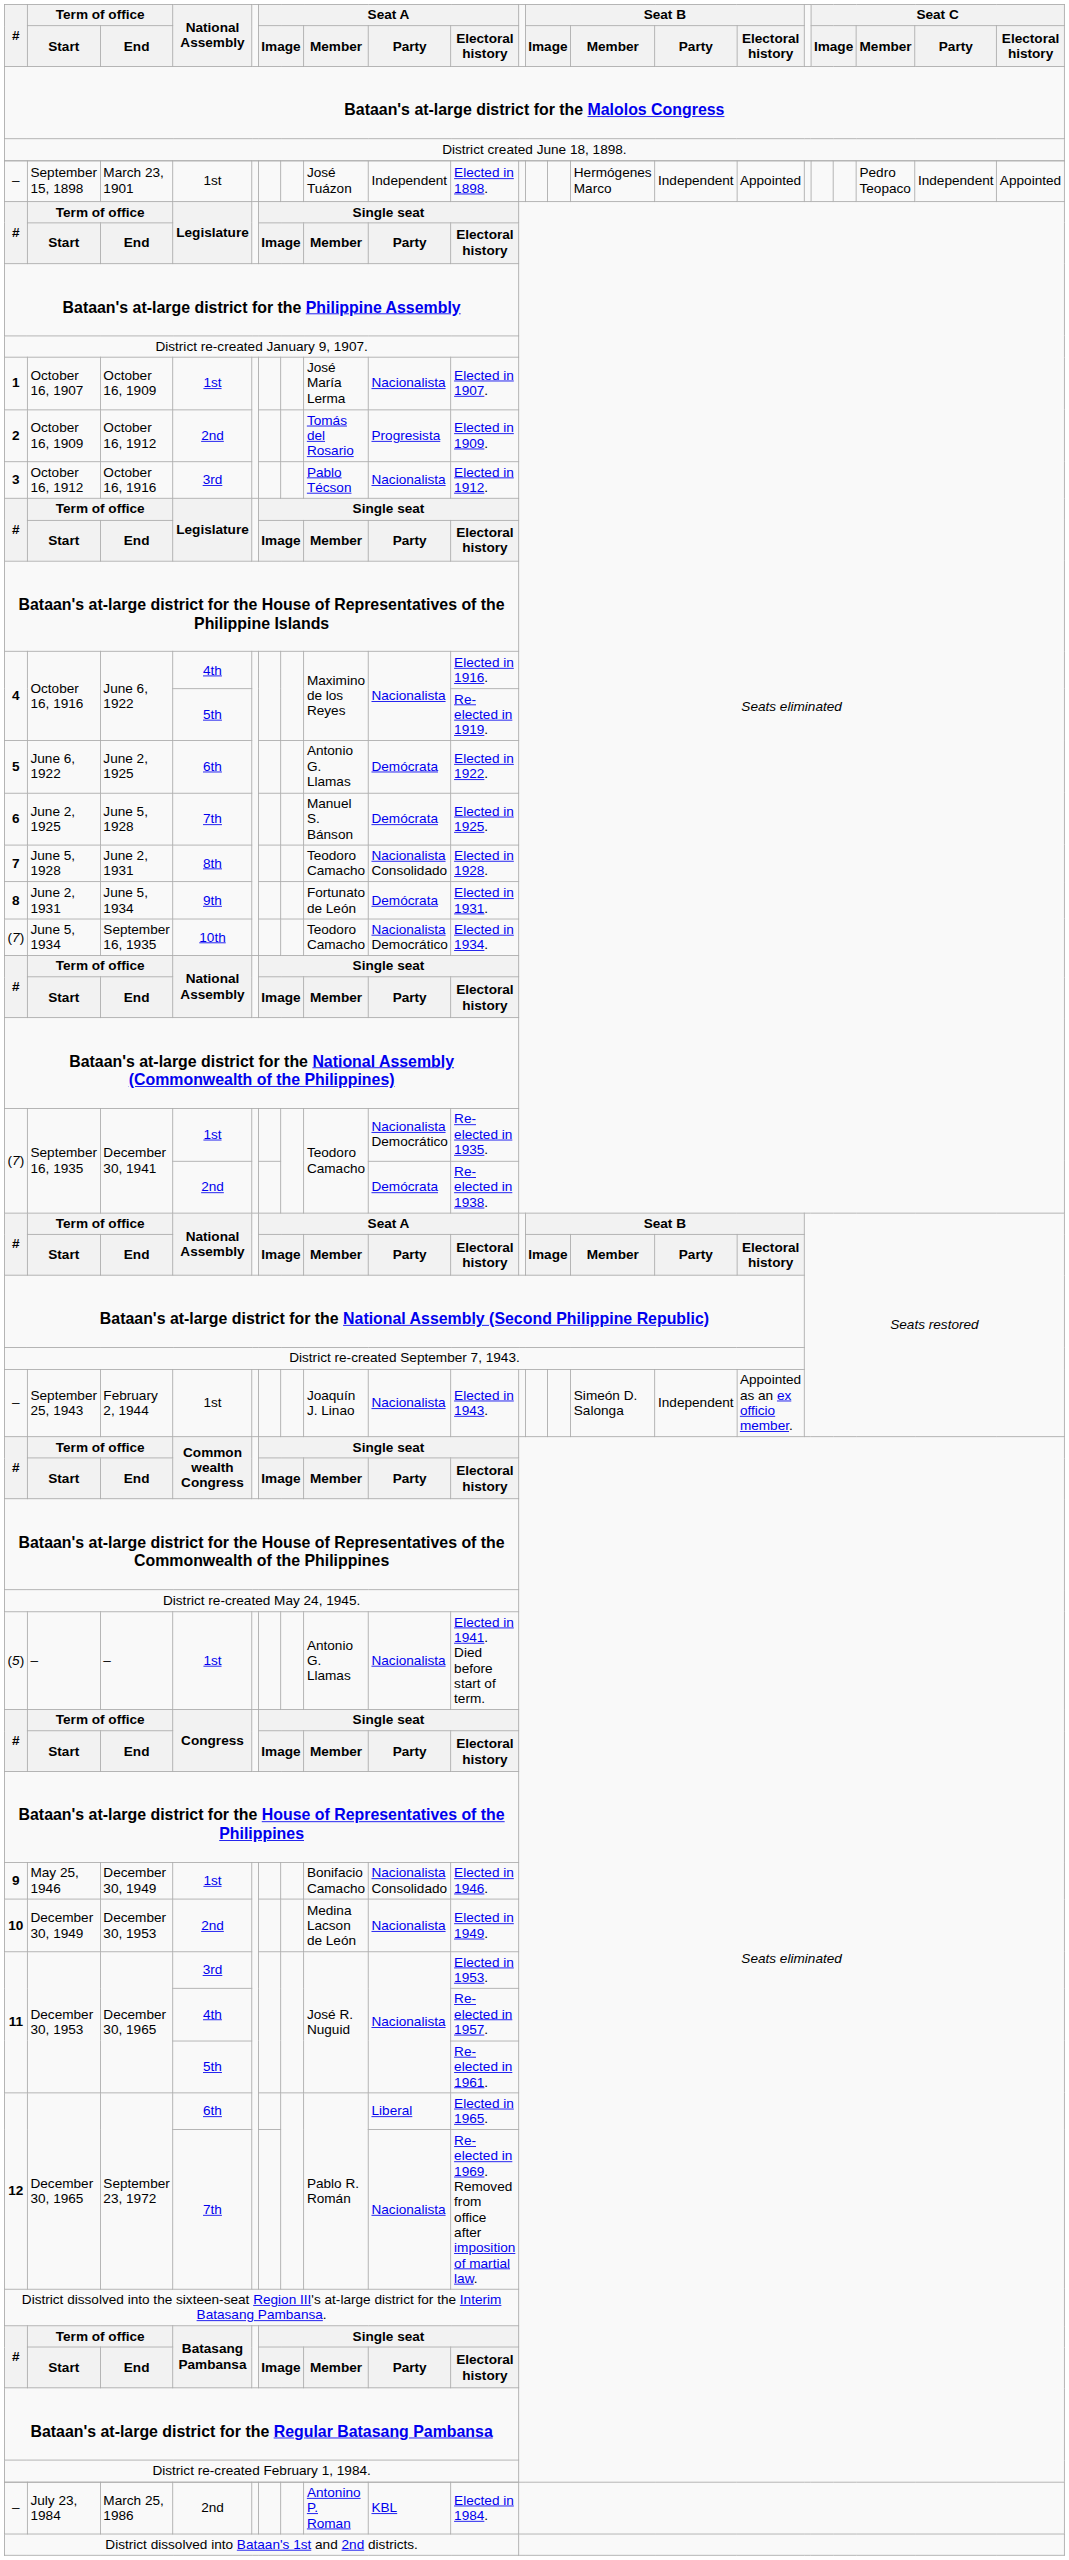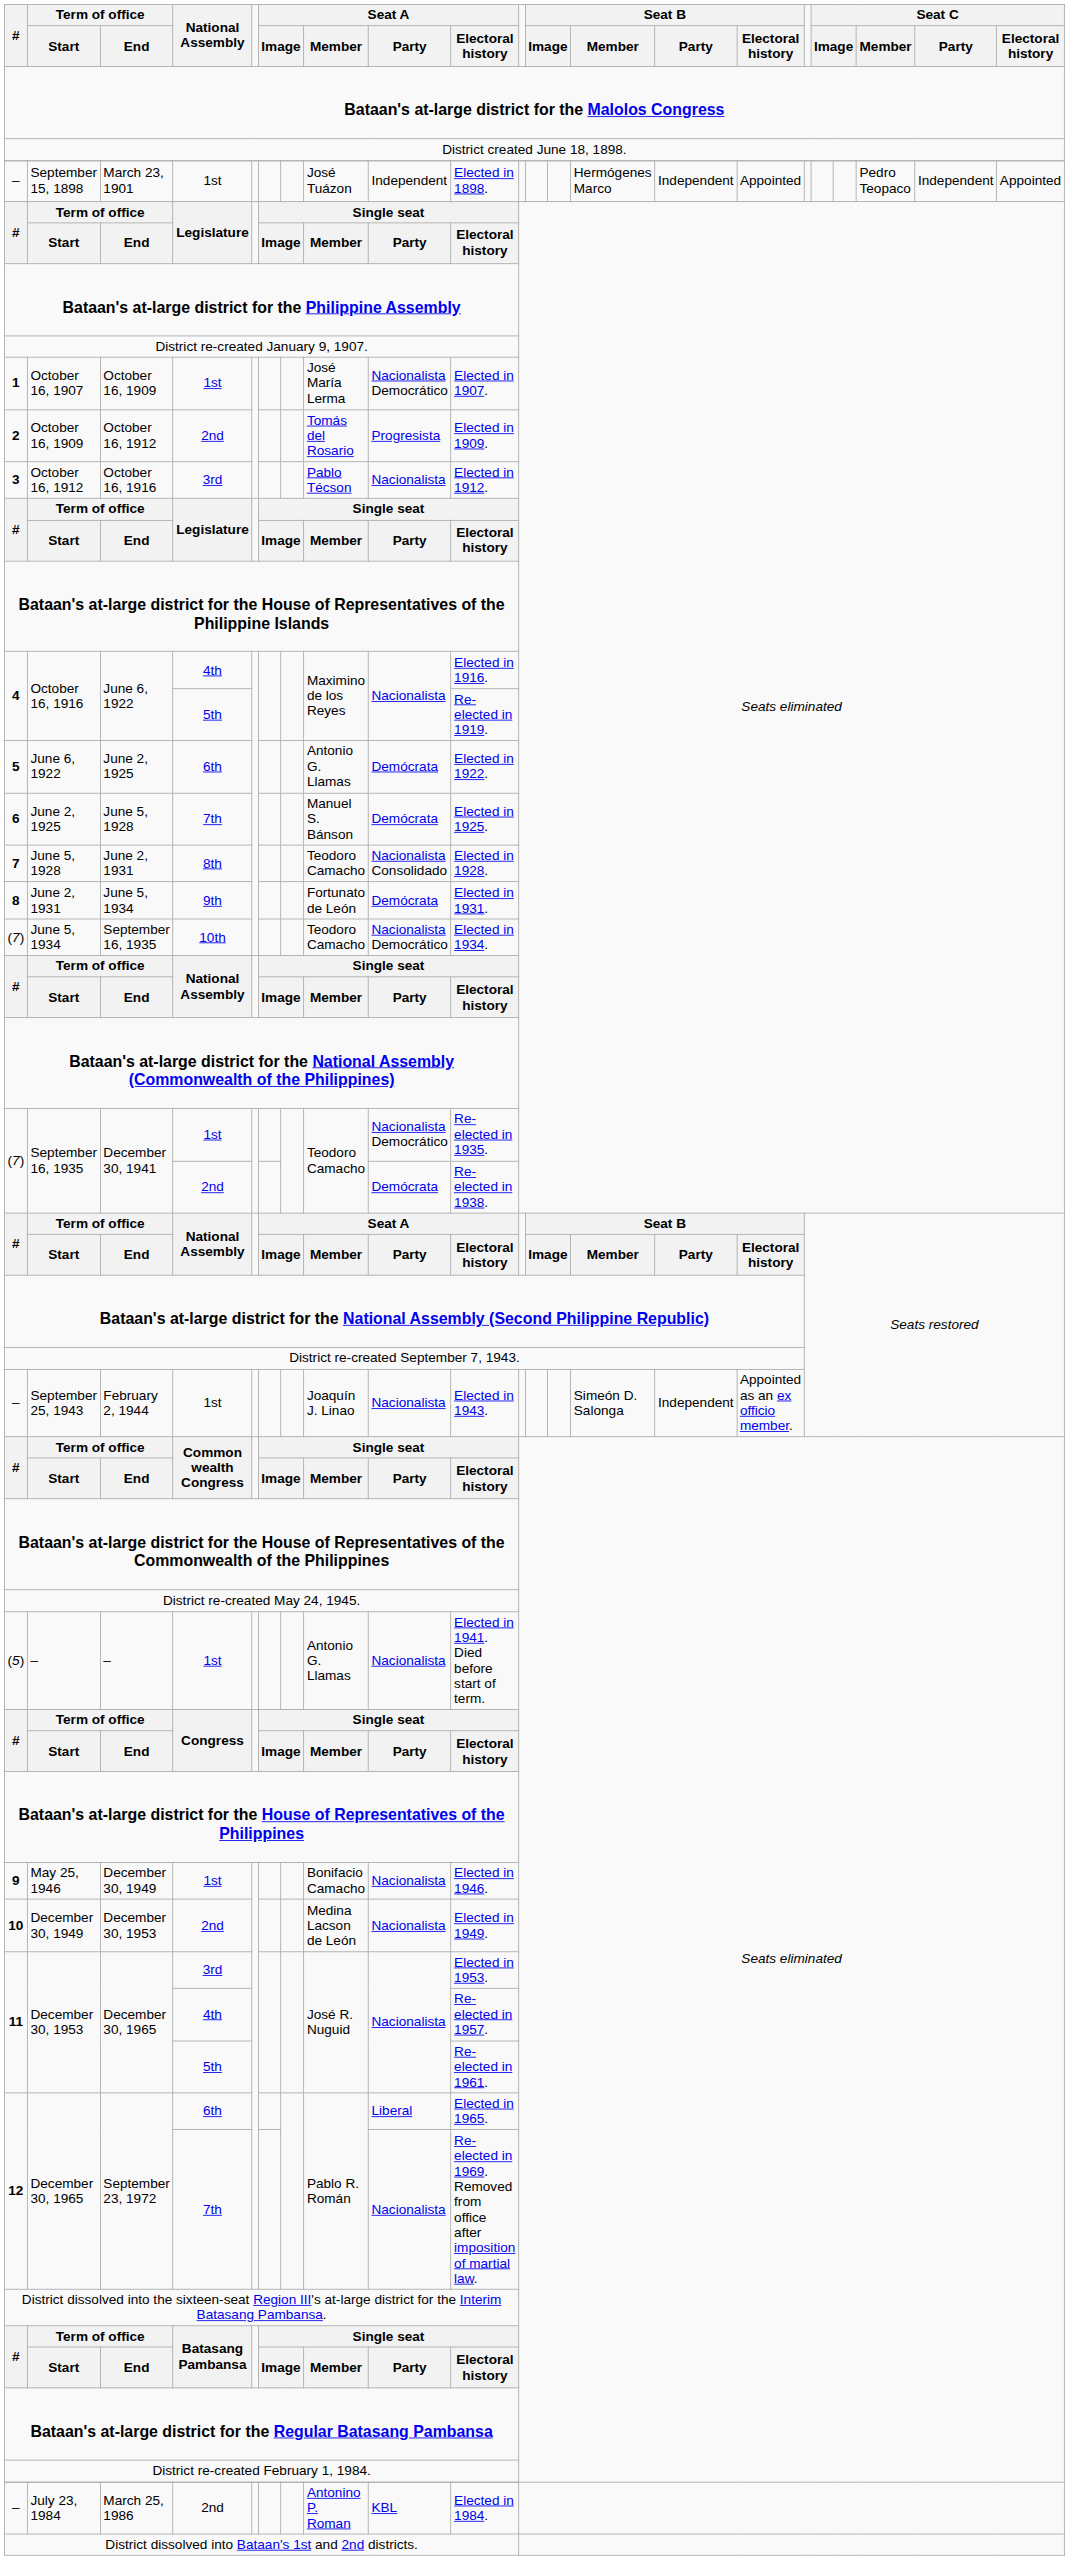October 16, 1907 | Seat A / Party: Nacionalista -> Nacionalista Democrático
May 25, 1946 | Seat A / Party: Nacionalista Consolidado -> Nacionalista
